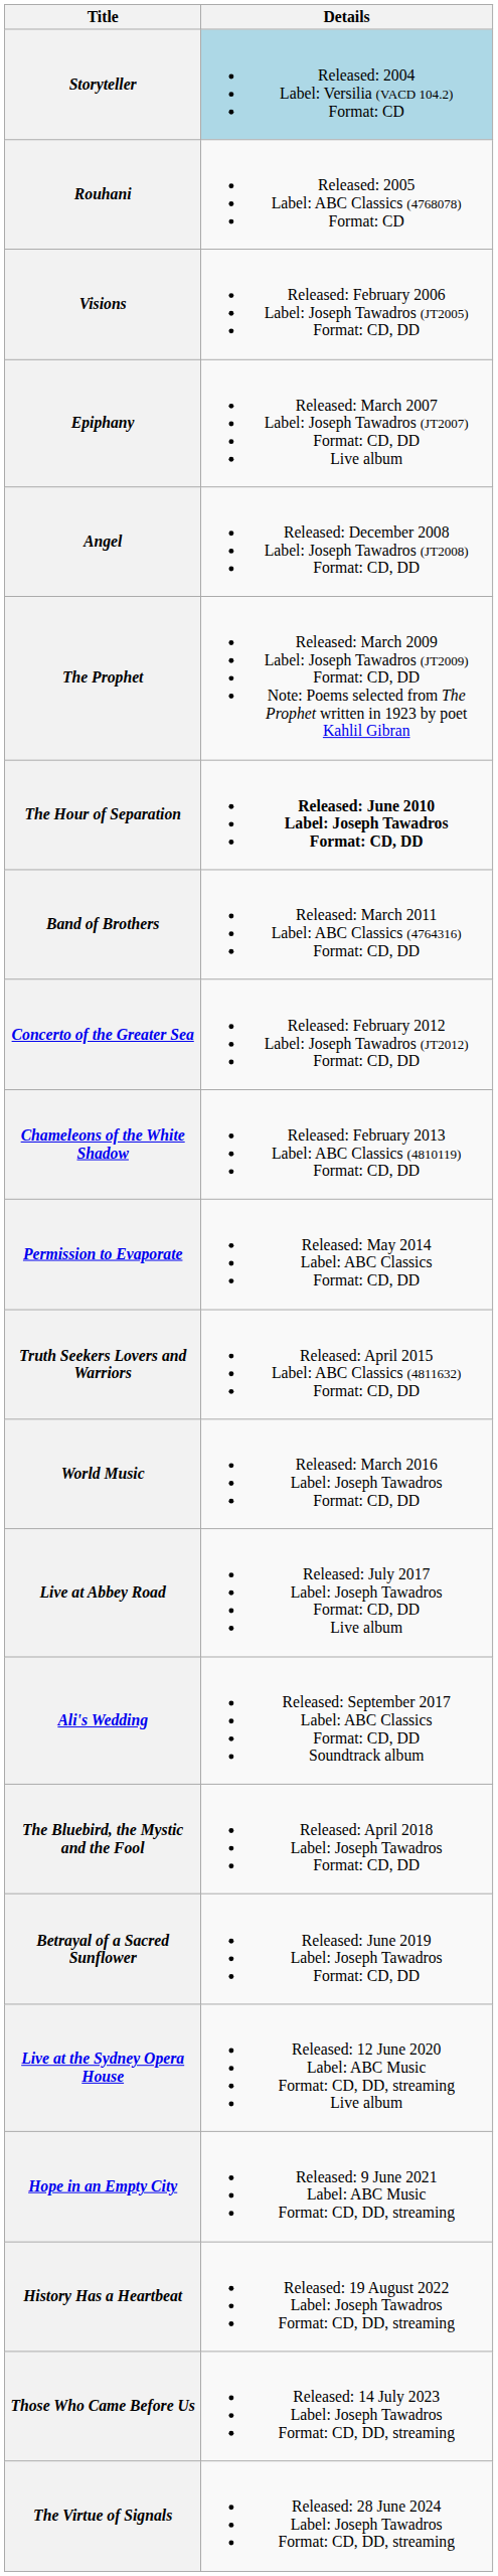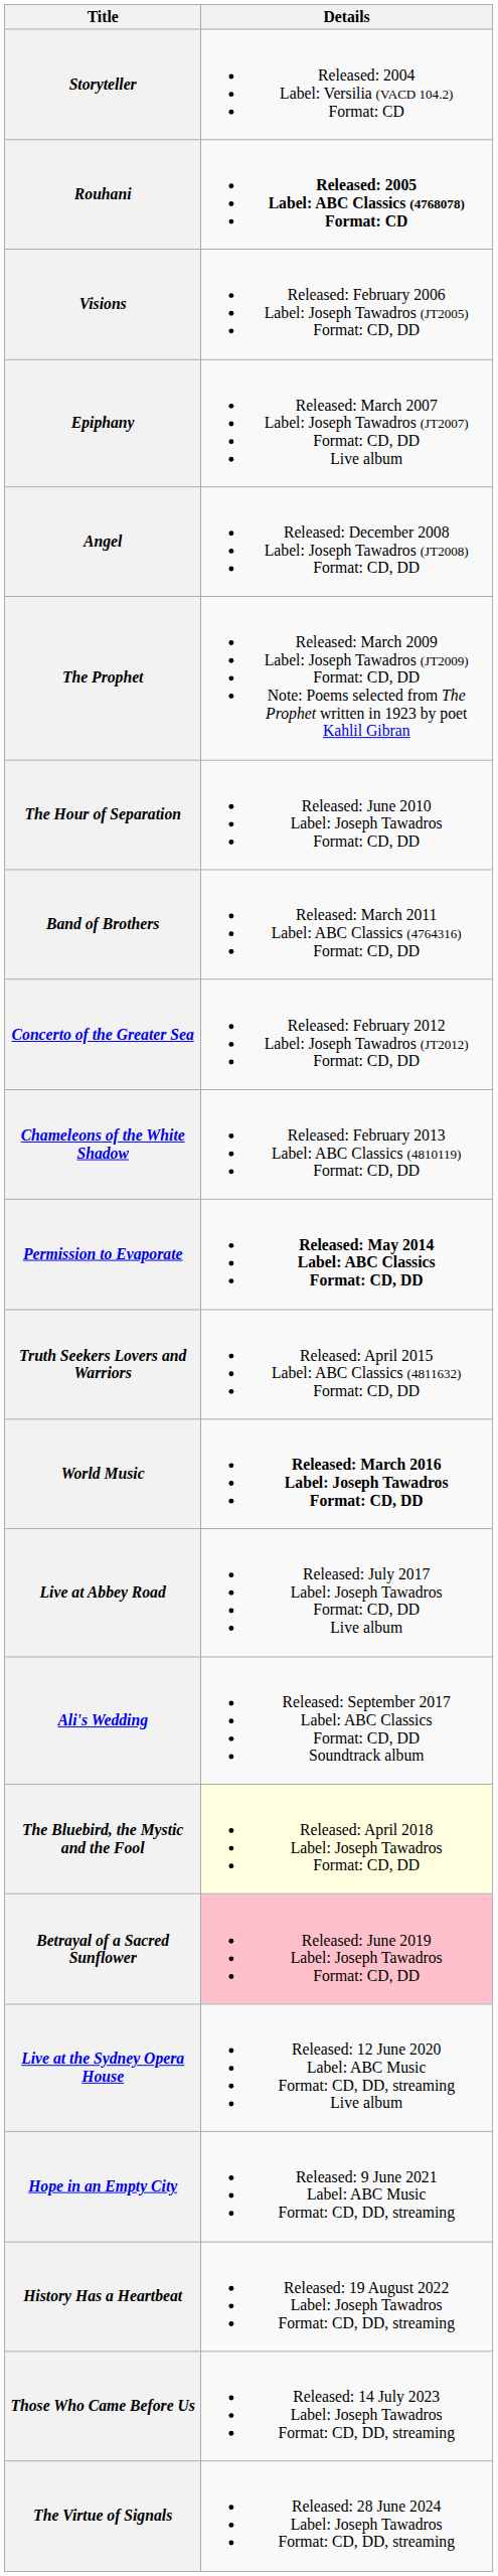Storyteller | Details: lightblue background -> no background
Rouhani | Details: normal -> bold
The Hour of Separation | Details: bold -> normal
Permission to Evaporate | Details: normal -> bold
World Music | Details: normal -> bold
The Bluebird, the Mystic and the Fool | Details: no background -> lightyellow background
Betrayal of a Sacred Sunflower | Details: no background -> pink background
